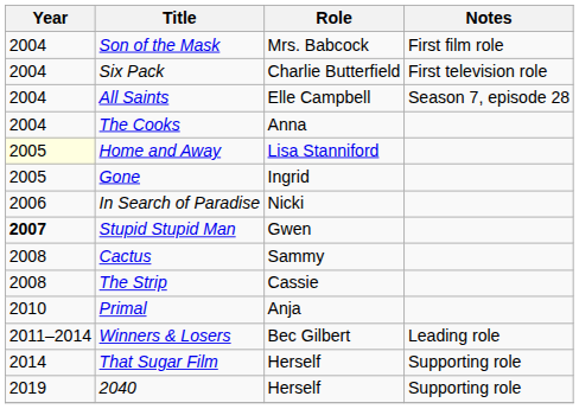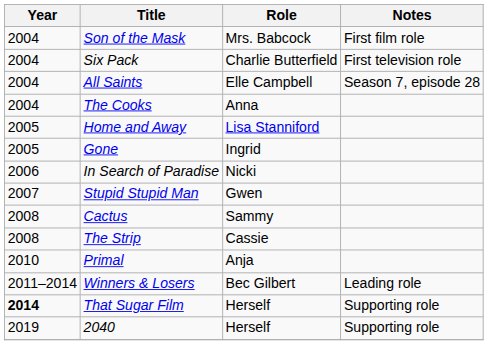Home and Away | Year: lightyellow background -> no background
Stupid Stupid Man | Year: bold -> normal
That Sugar Film | Year: normal -> bold
